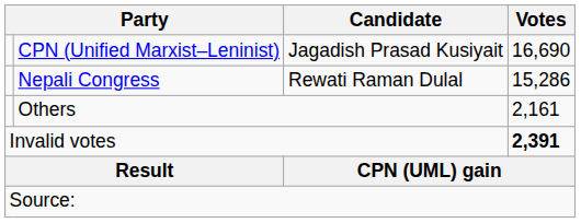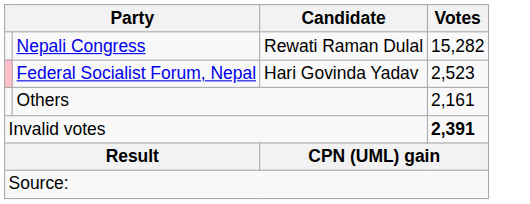- row: CPN (Unified Marxist–Leninist) | Jagadish Prasad Kusiyait | 16,690
Nepali Congress | Votes: 15,286 -> 15,282
+ row: Federal Socialist Forum, Nepal | Hari Govinda Yadav | 2,523
